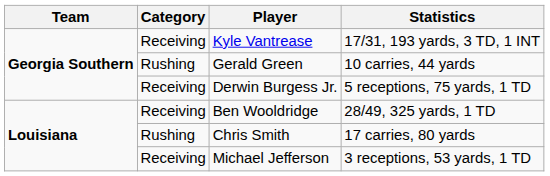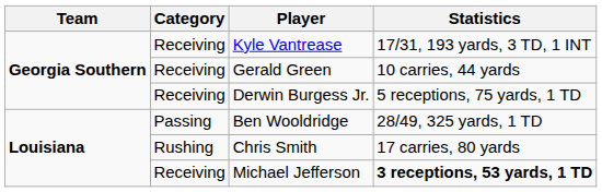Gerald Green | Category: Rushing -> Receiving
Ben Wooldridge | Category: Receiving -> Passing
Michael Jefferson | Statistics: normal -> bold
